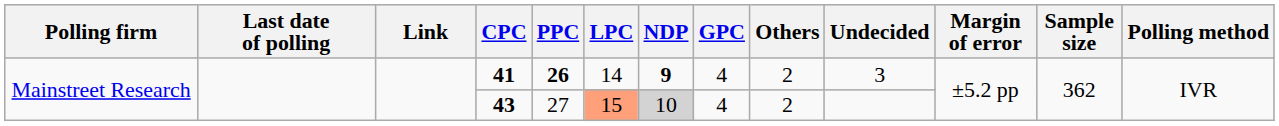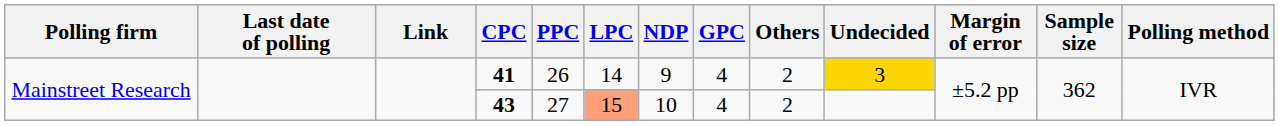41 | PPC: bold -> normal
41 | NDP: bold -> normal
41 | Undecided: no background -> gold background
43 | NDP: lightgrey background -> no background
